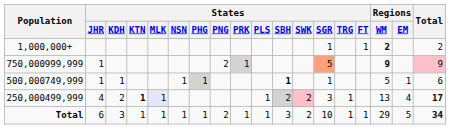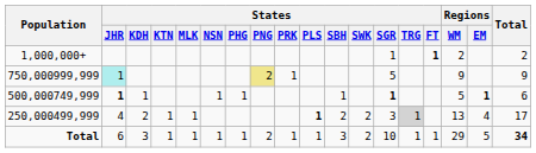1,000,000+ | States / FT: normal -> bold
1,000,000+ | Regions / WM: bold -> normal
750,000999,999 | States / JHR: no background -> paleturquoise background
750,000999,999 | States / PNG: no background -> khaki background
750,000999,999 | States / PRK: lightgrey background -> no background
750,000999,999 | States / SGR: lightsalmon background -> no background
750,000999,999 | Regions / WM: bold -> normal
750,000999,999 | Total: pink background -> no background
500,000749,999 | States / JHR: normal -> bold
500,000749,999 | States / PHG: lightgrey background -> no background
500,000749,999 | States / SBH: bold -> normal
500,000749,999 | States / SGR: normal -> bold
500,000749,999 | Regions / EM: normal -> bold
250,000499,999 | States / KTN: bold -> normal
250,000499,999 | States / MLK: lavender background -> no background
250,000499,999 | States / PLS: normal -> bold
250,000499,999 | States / SBH: lightgrey background -> no background
250,000499,999 | States / SWK: pink background -> no background
250,000499,999 | States / TRG: no background -> lightgrey background
250,000499,999 | Total: bold -> normal
